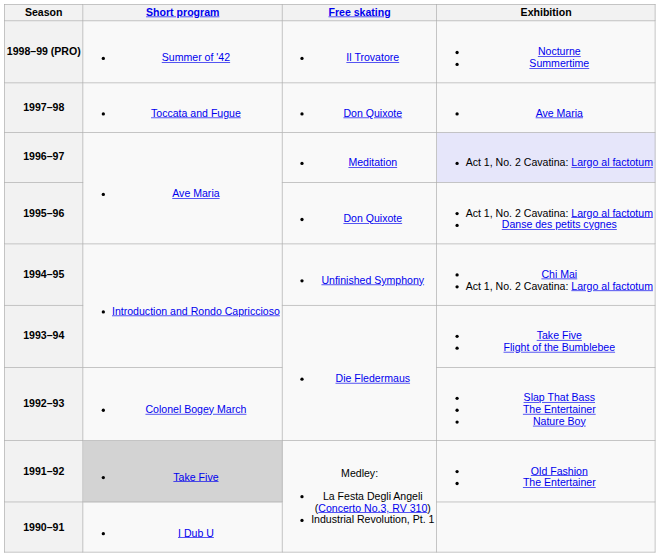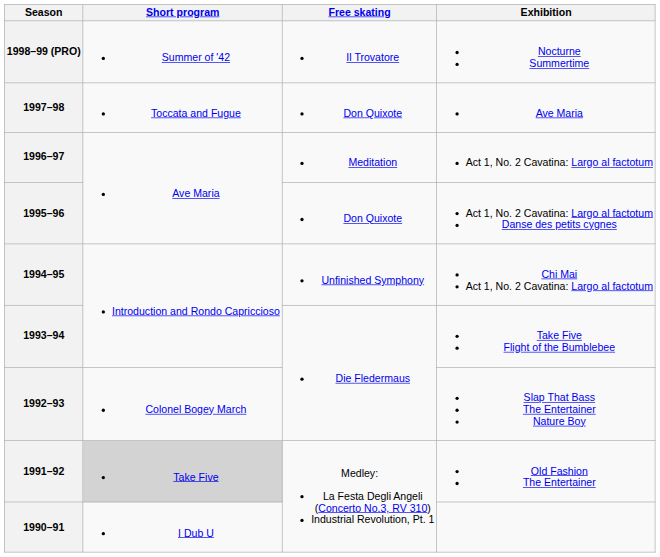1996–97 | Exhibition: lavender background -> no background
